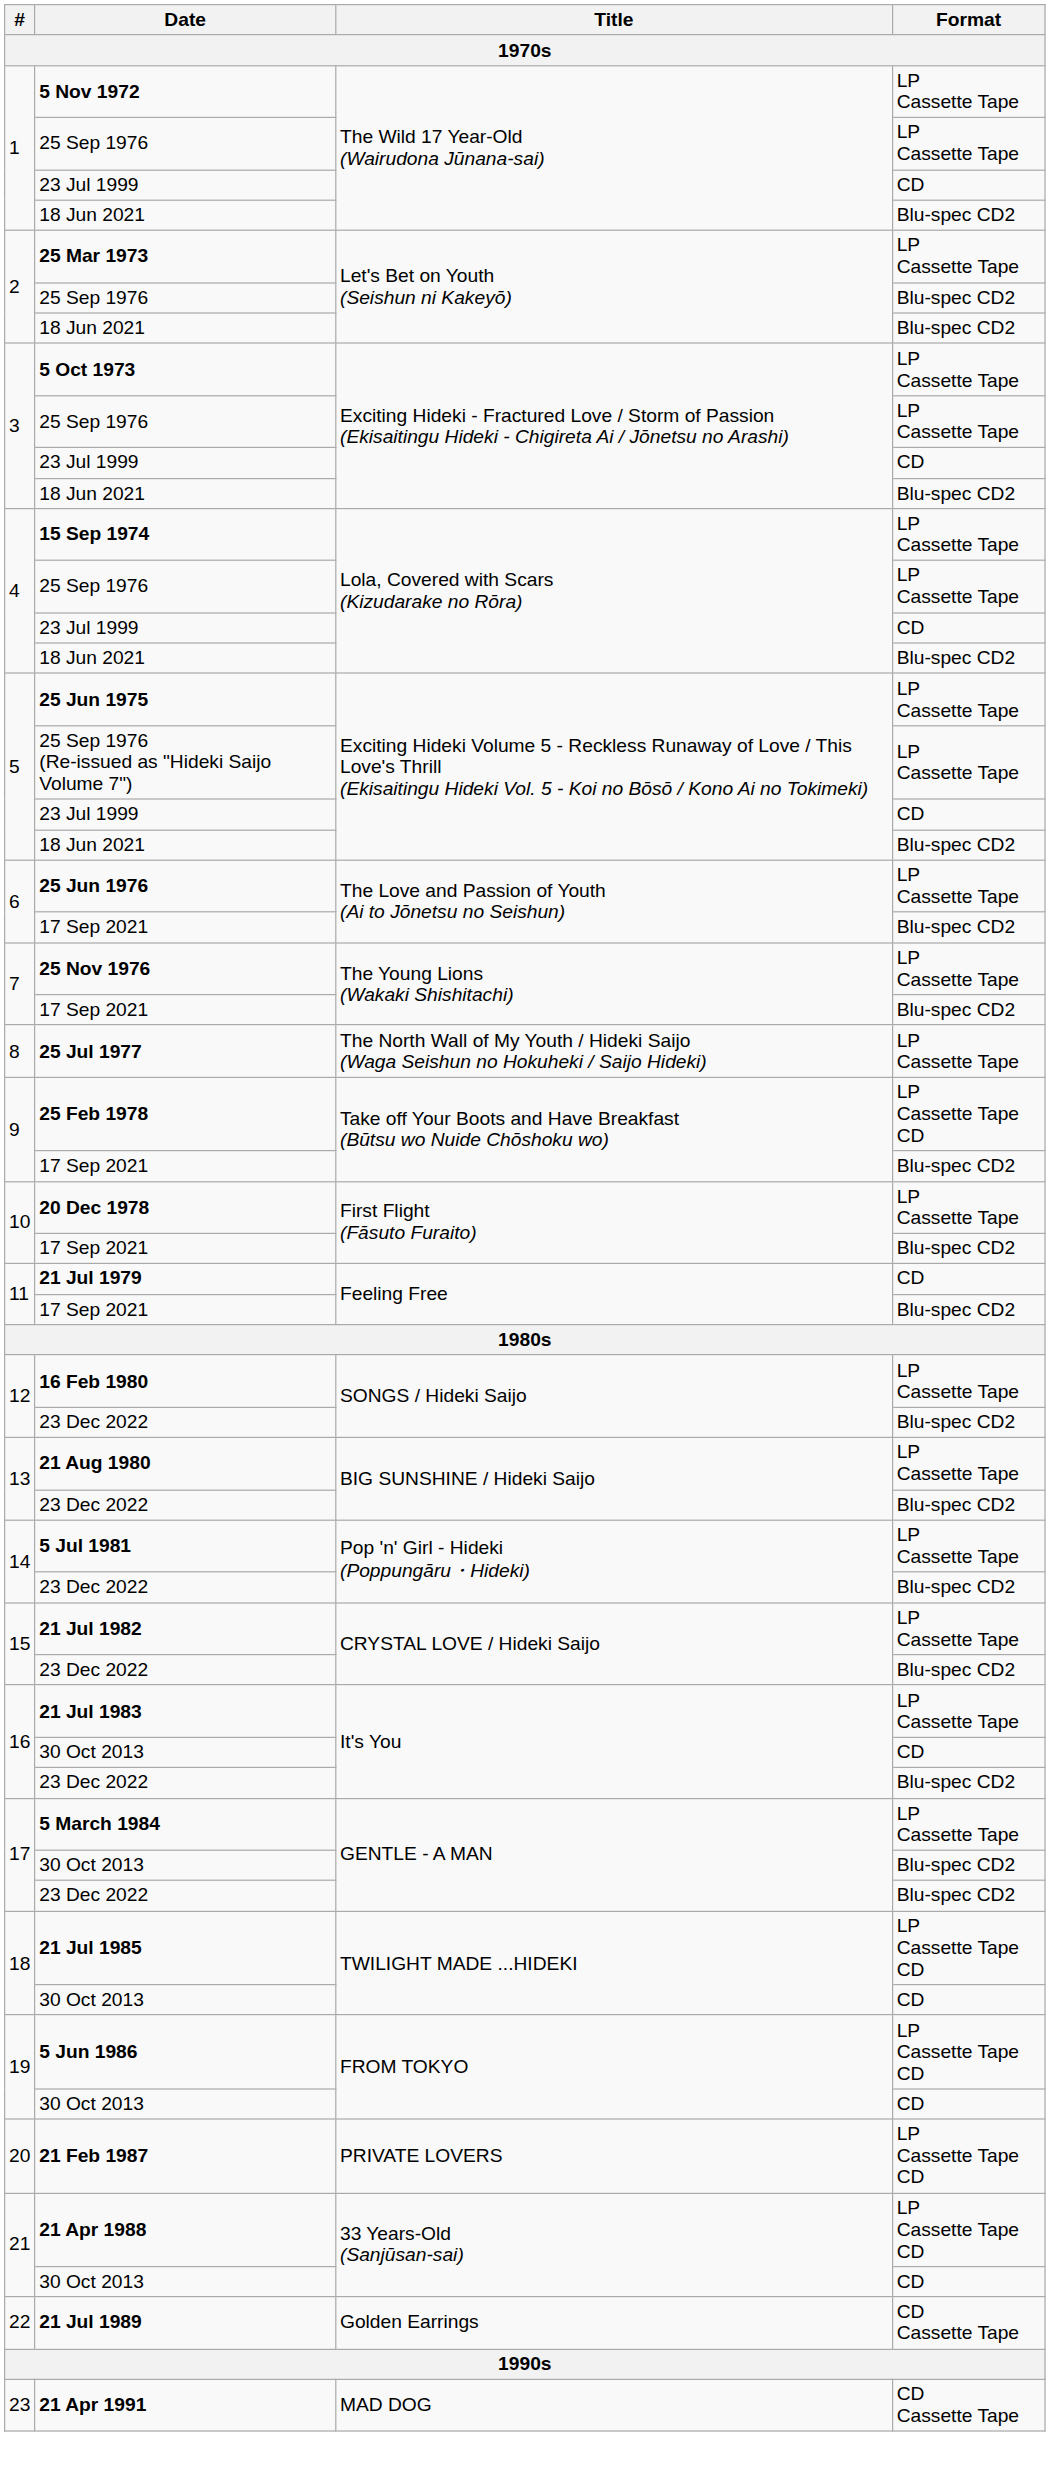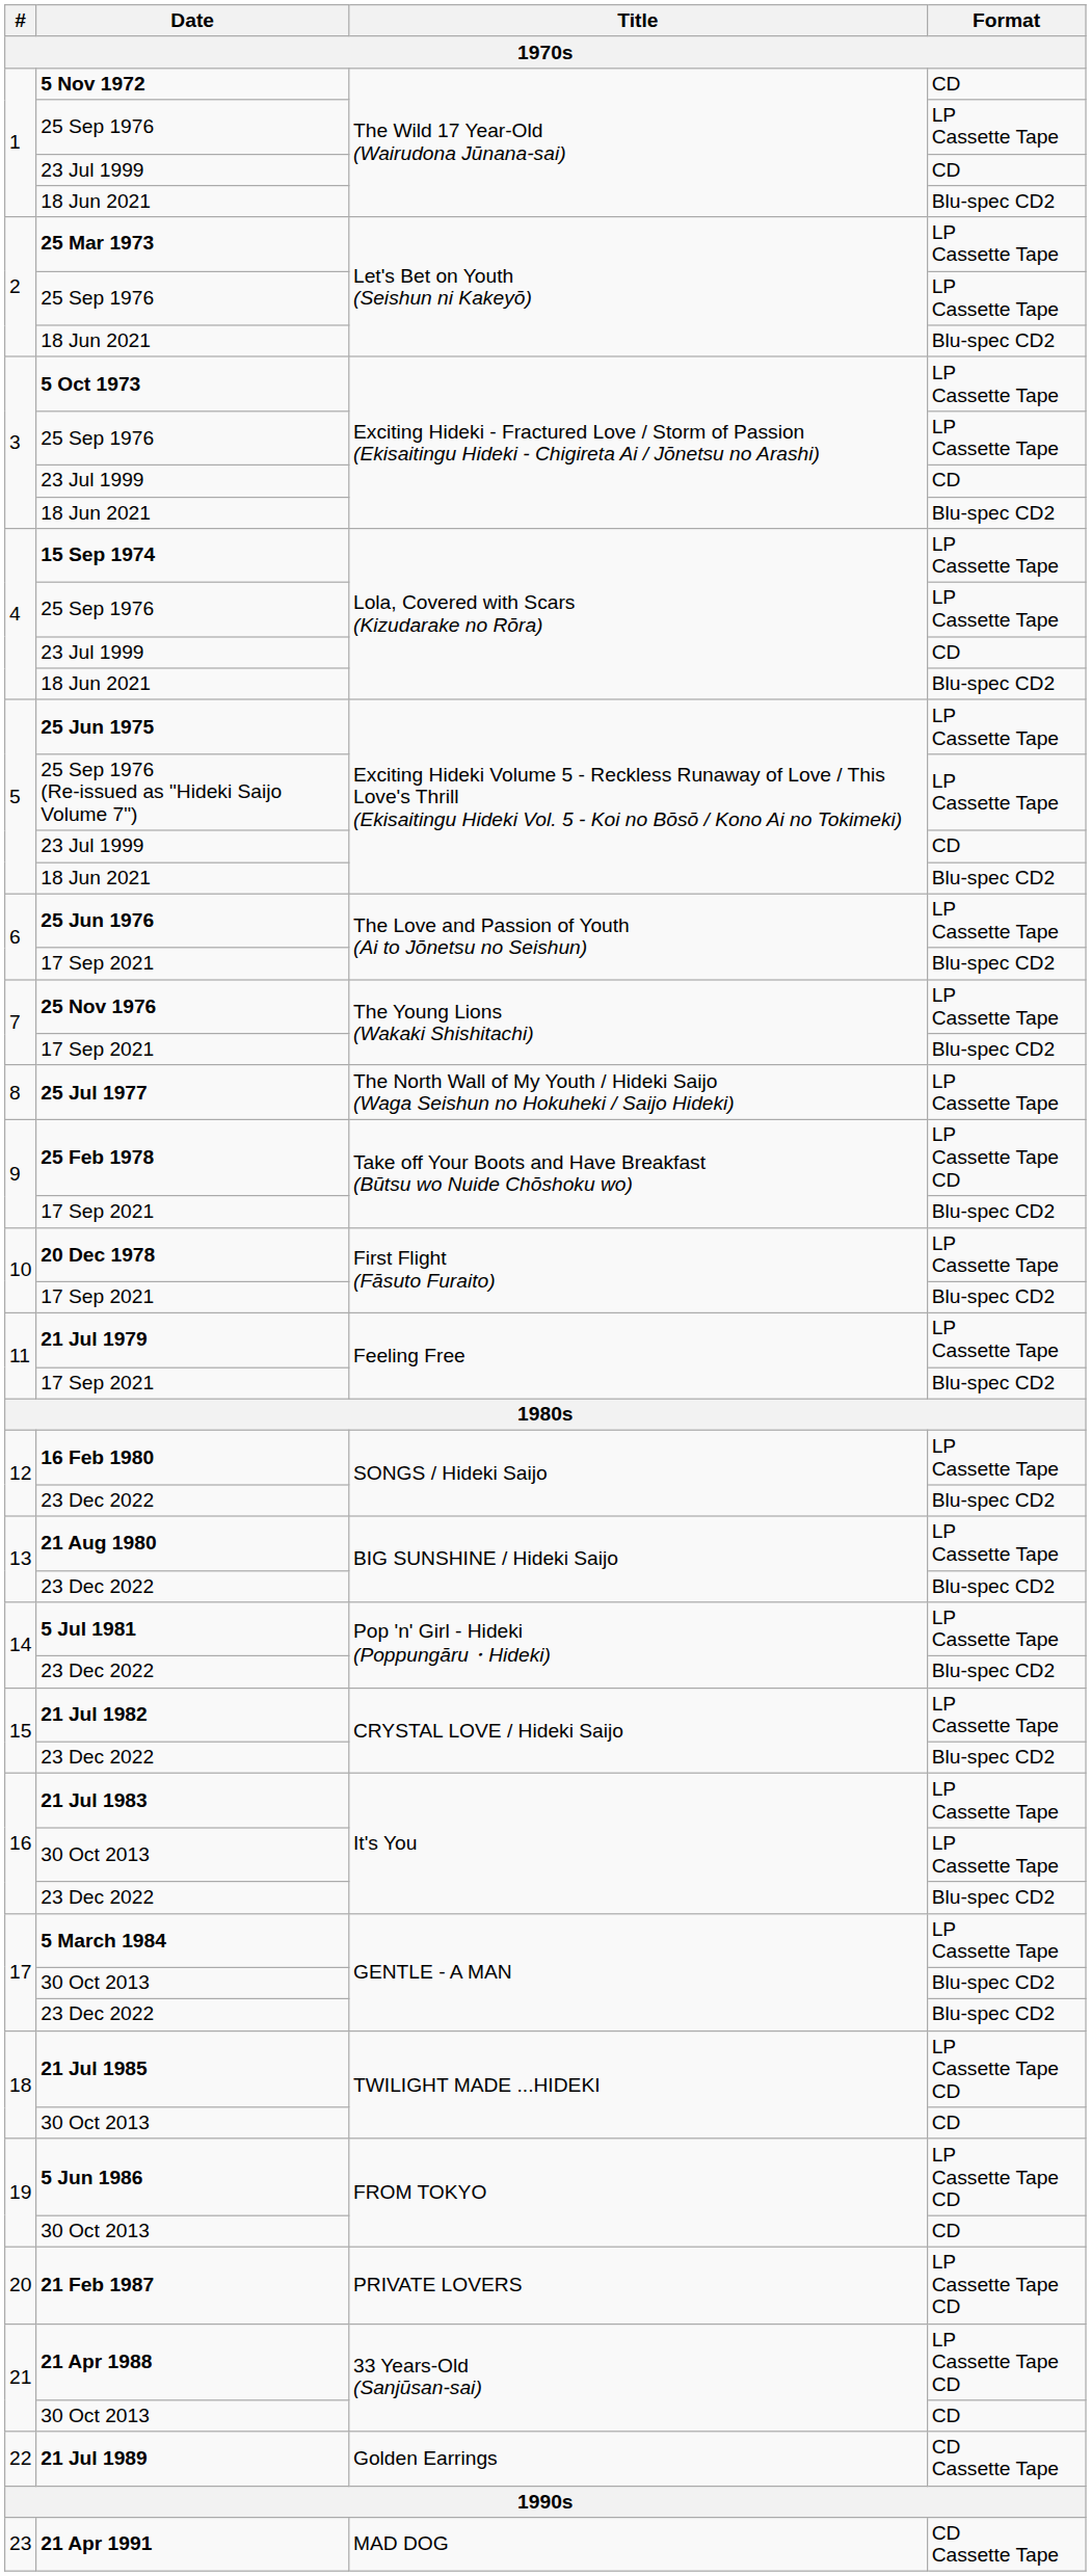5 Nov 1972 | Format: LP Cassette Tape -> CD
2 / 25 Sep 1976 | Format: Blu-spec CD2 -> LP Cassette Tape
21 Jul 1979 | Format: CD -> LP Cassette Tape
16 / 30 Oct 2013 | Format: CD -> LP Cassette Tape
